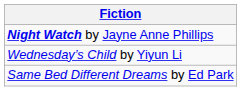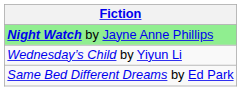row 2 | column 1: no background -> lightgreen background
